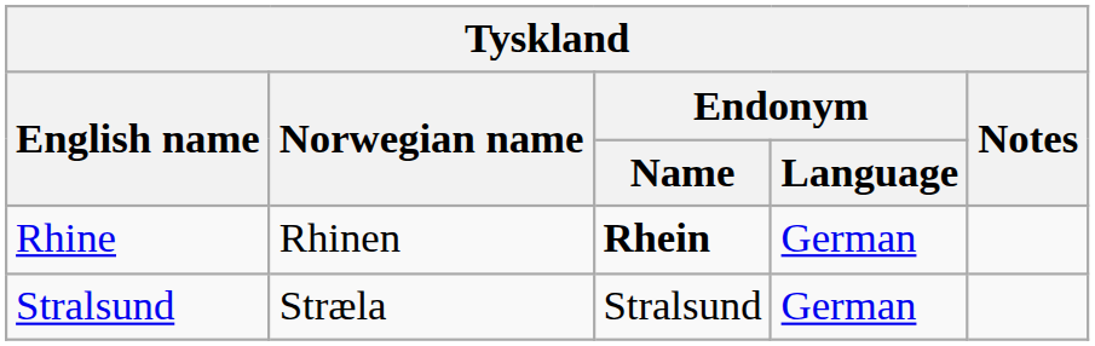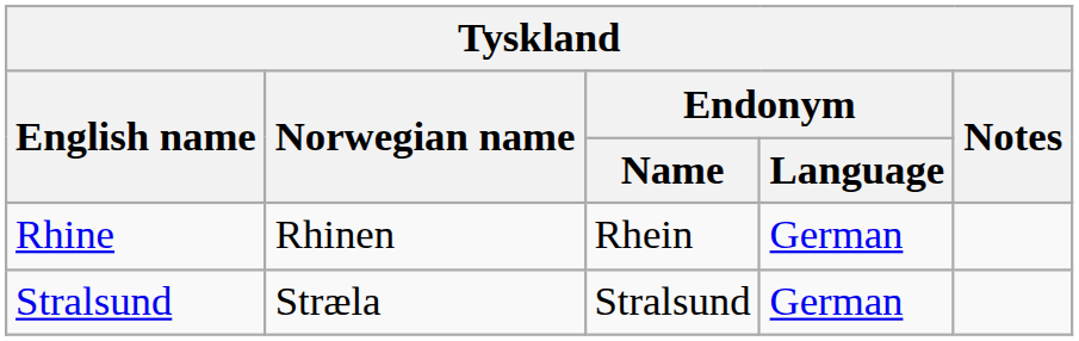Rhine | Endonym / Name: bold -> normal
